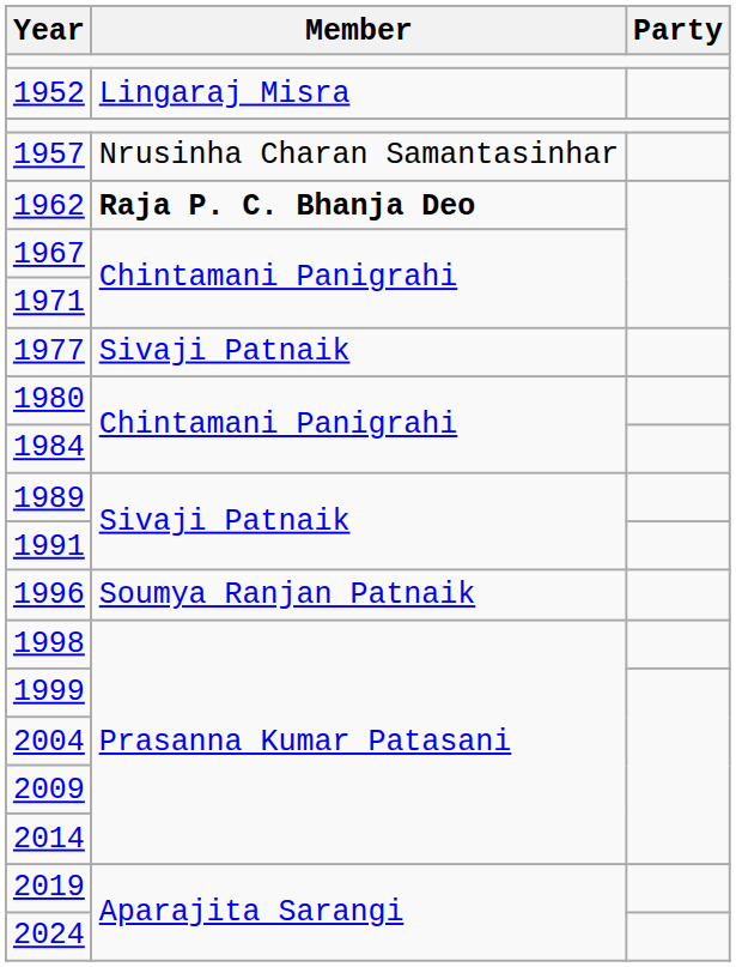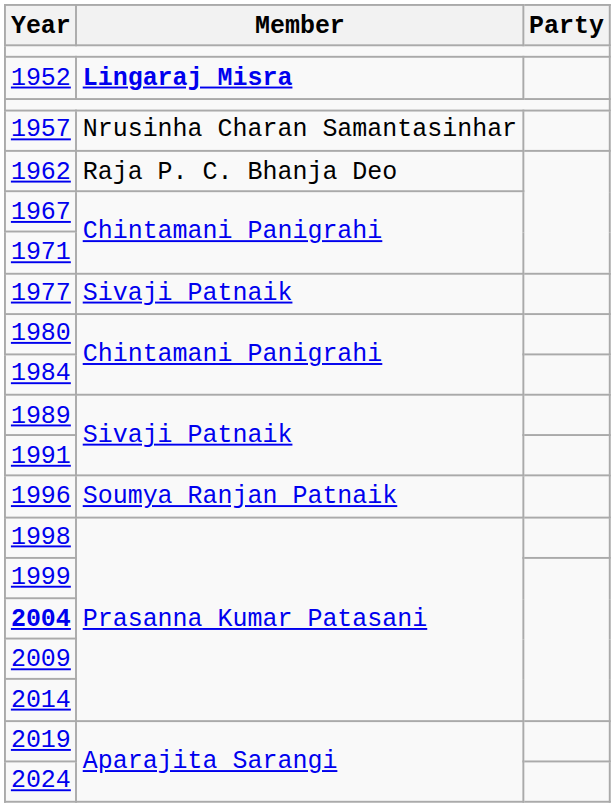1952 | Member: normal -> bold
1962 | Member: bold -> normal
2004 | Year: normal -> bold
